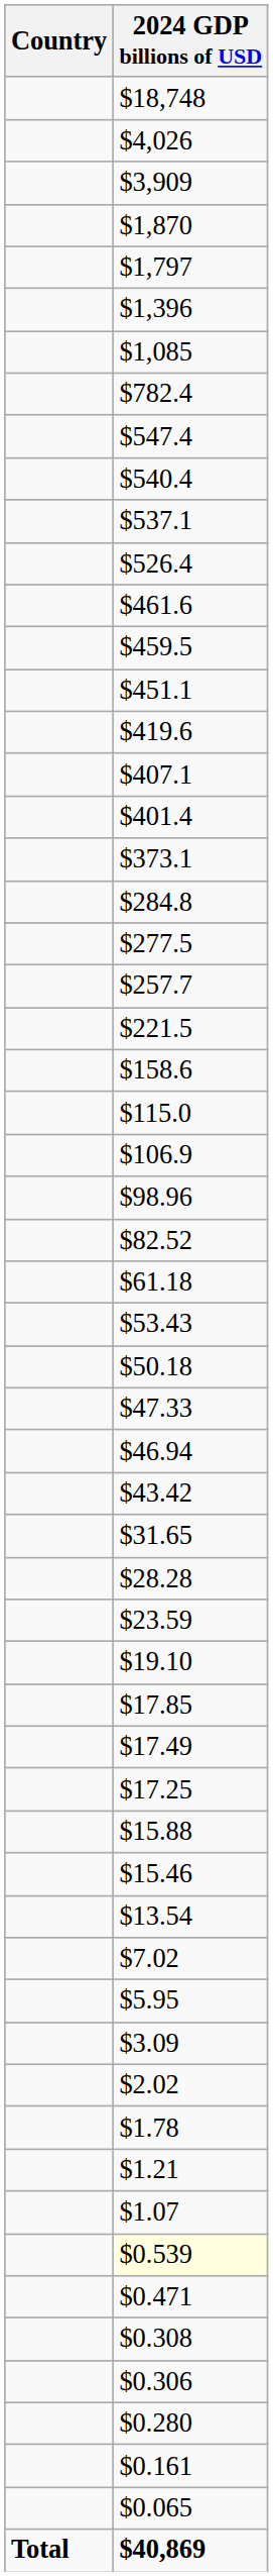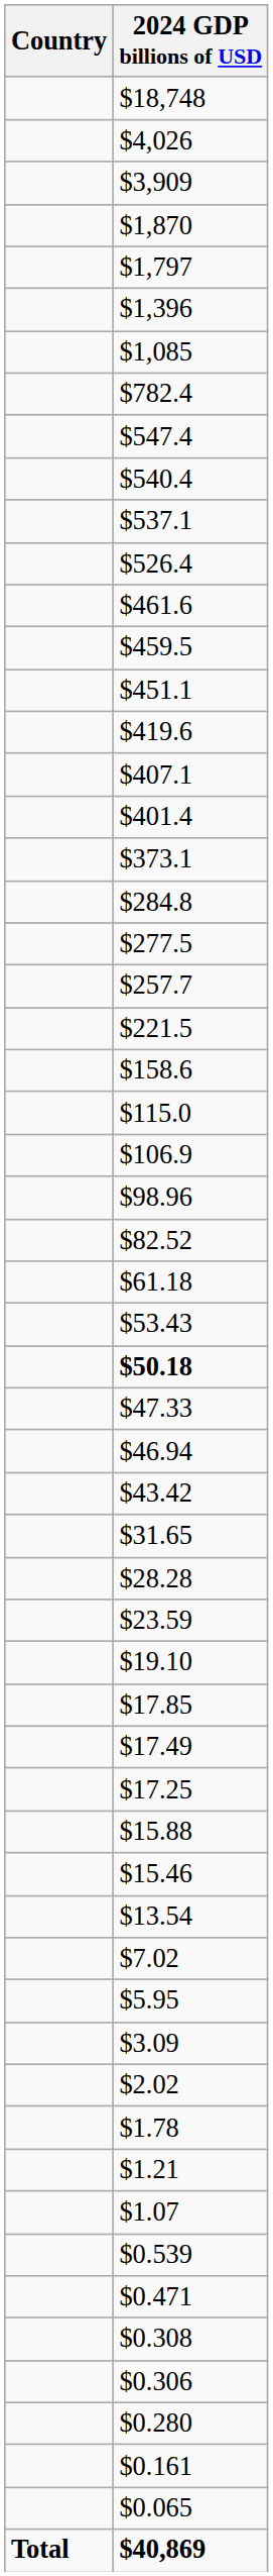$50.18 | 2024 GDP billions of USD: normal -> bold
$0.539 | 2024 GDP billions of USD: lightyellow background -> no background
